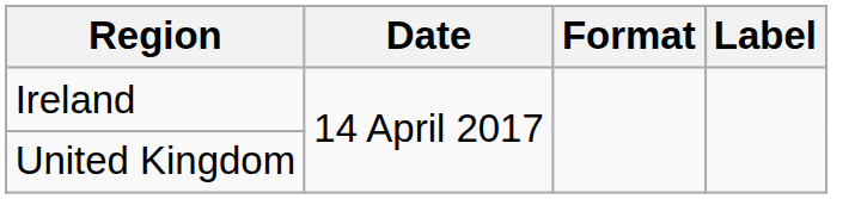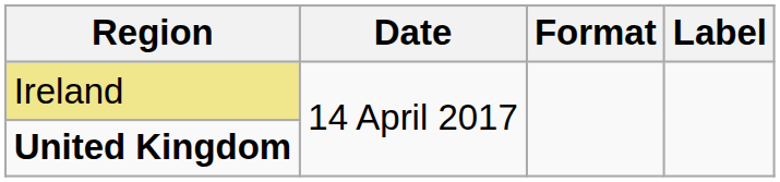Ireland | Region: no background -> khaki background
United Kingdom | Region: normal -> bold
